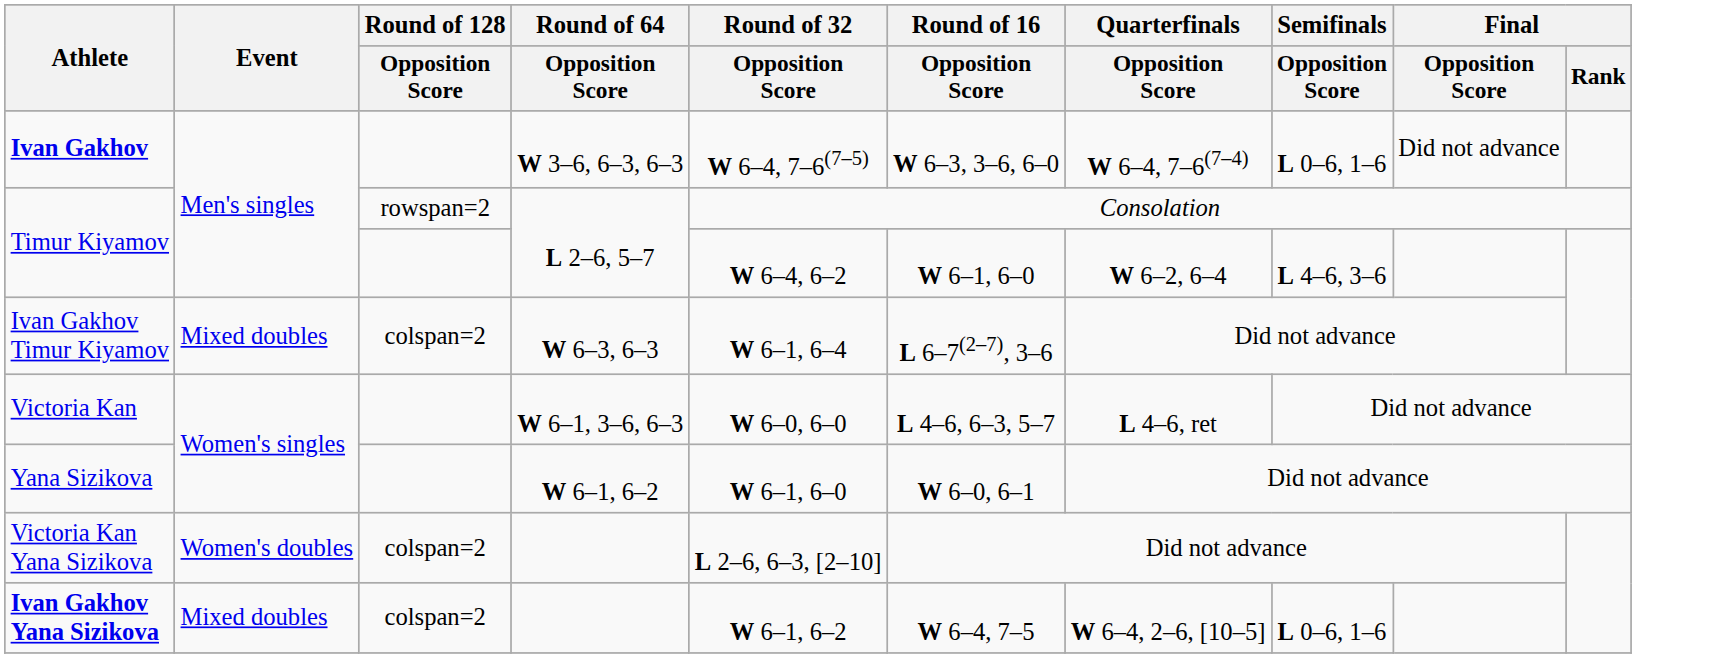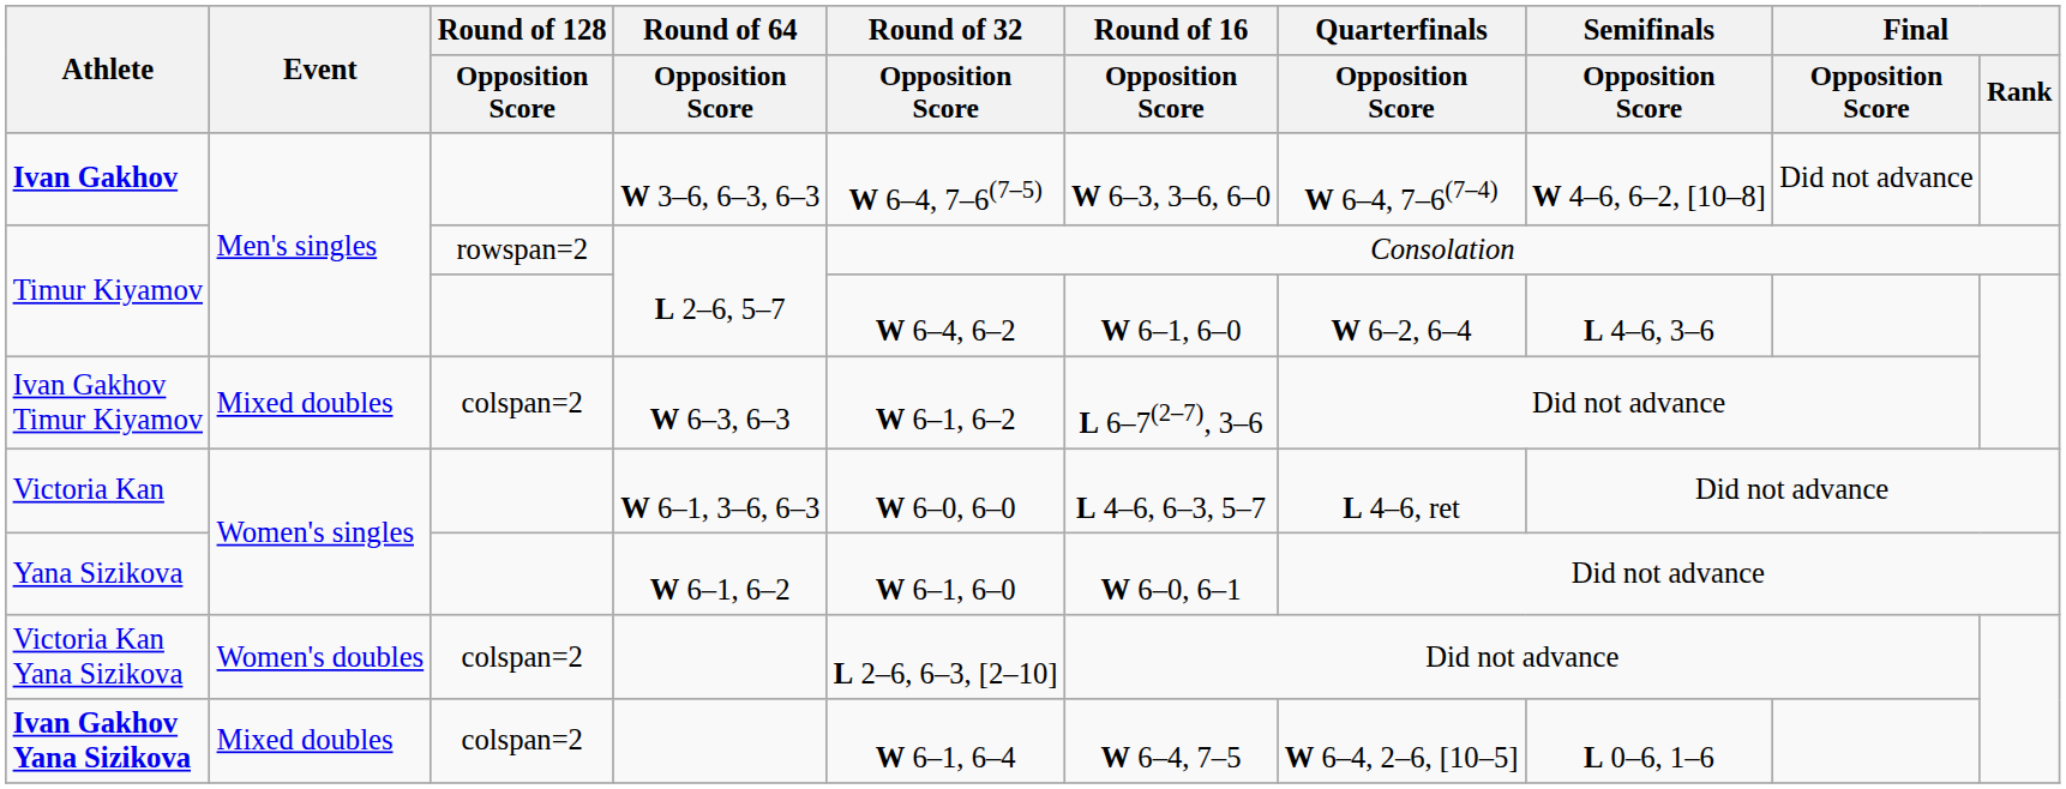Ivan Gakhov | Semifinals / Opposition Score: L 0–6, 1–6 -> W 4–6, 6–2, [10–8]
Ivan Gakhov Timur Kiyamov | Round of 32 / Opposition Score: W 6–1, 6–4 -> W 6–1, 6–2
Ivan Gakhov Yana Sizikova | Round of 32 / Opposition Score: W 6–1, 6–2 -> W 6–1, 6–4
